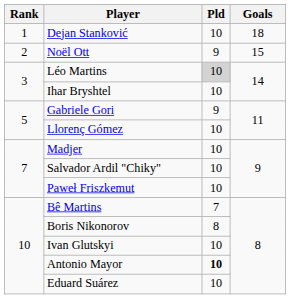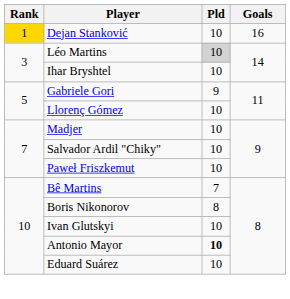Dejan Stanković | Rank: no background -> gold background
Dejan Stanković | Goals: 18 -> 16
- row: 2 | Noël Ott | 9 | 15
